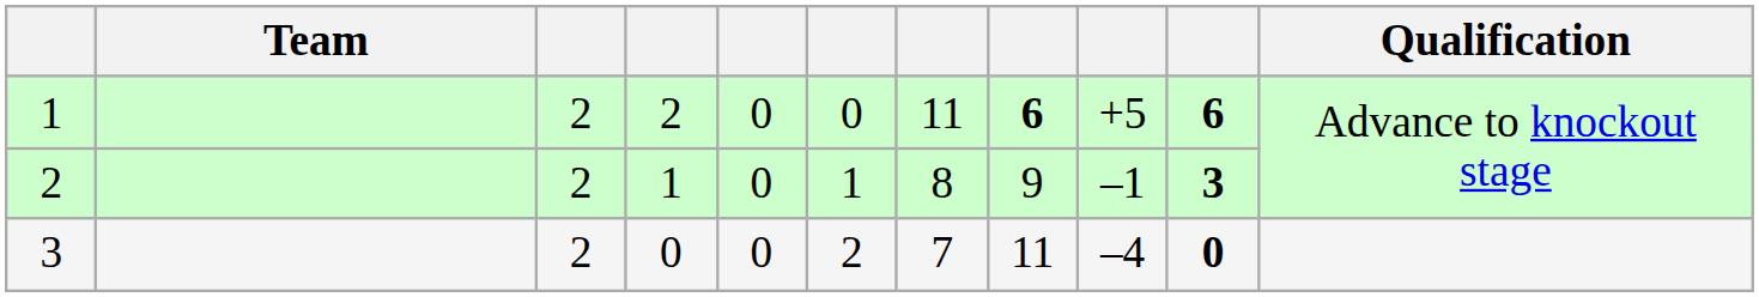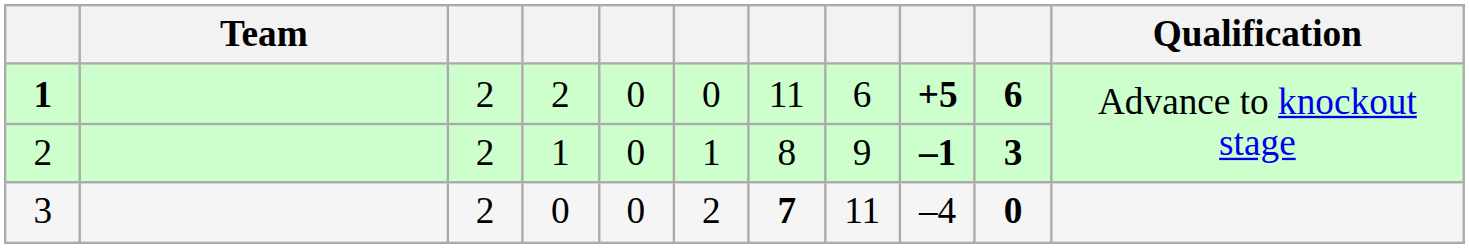row 2 | column 1: normal -> bold
row 2 | column 8: bold -> normal
row 2 | column 9: normal -> bold
row 3 | column 9: normal -> bold
row 4 | column 7: normal -> bold
